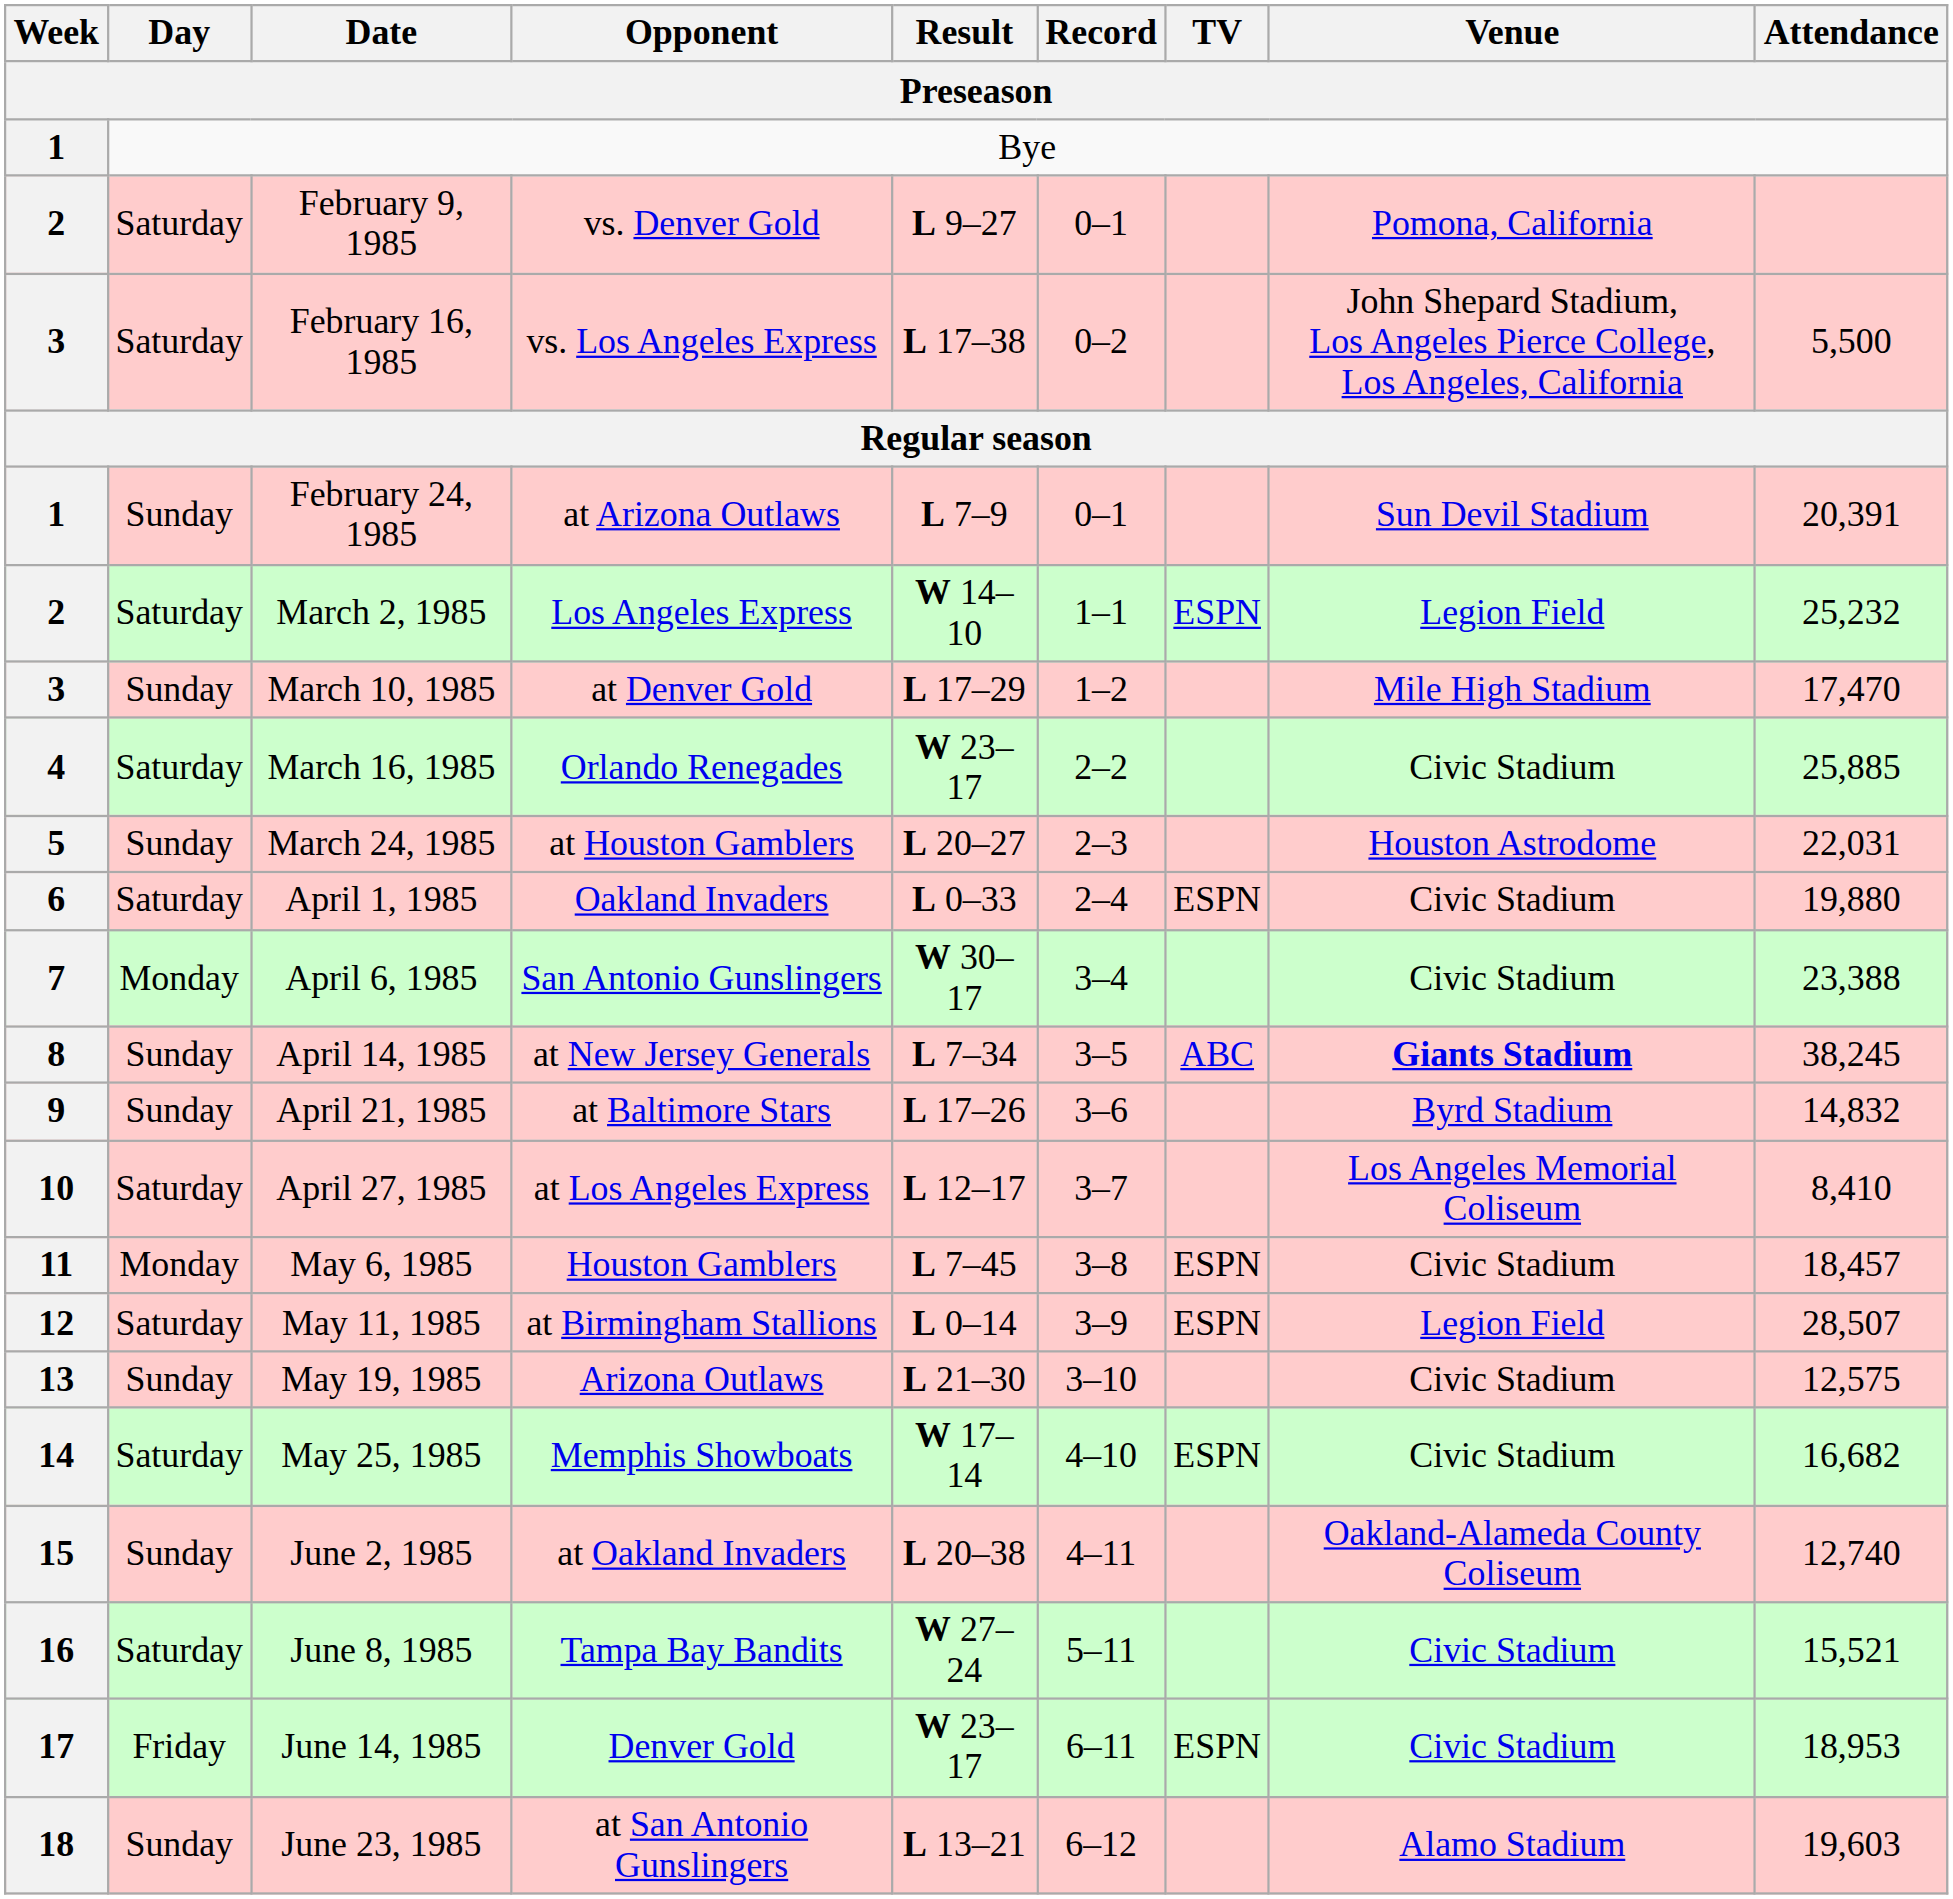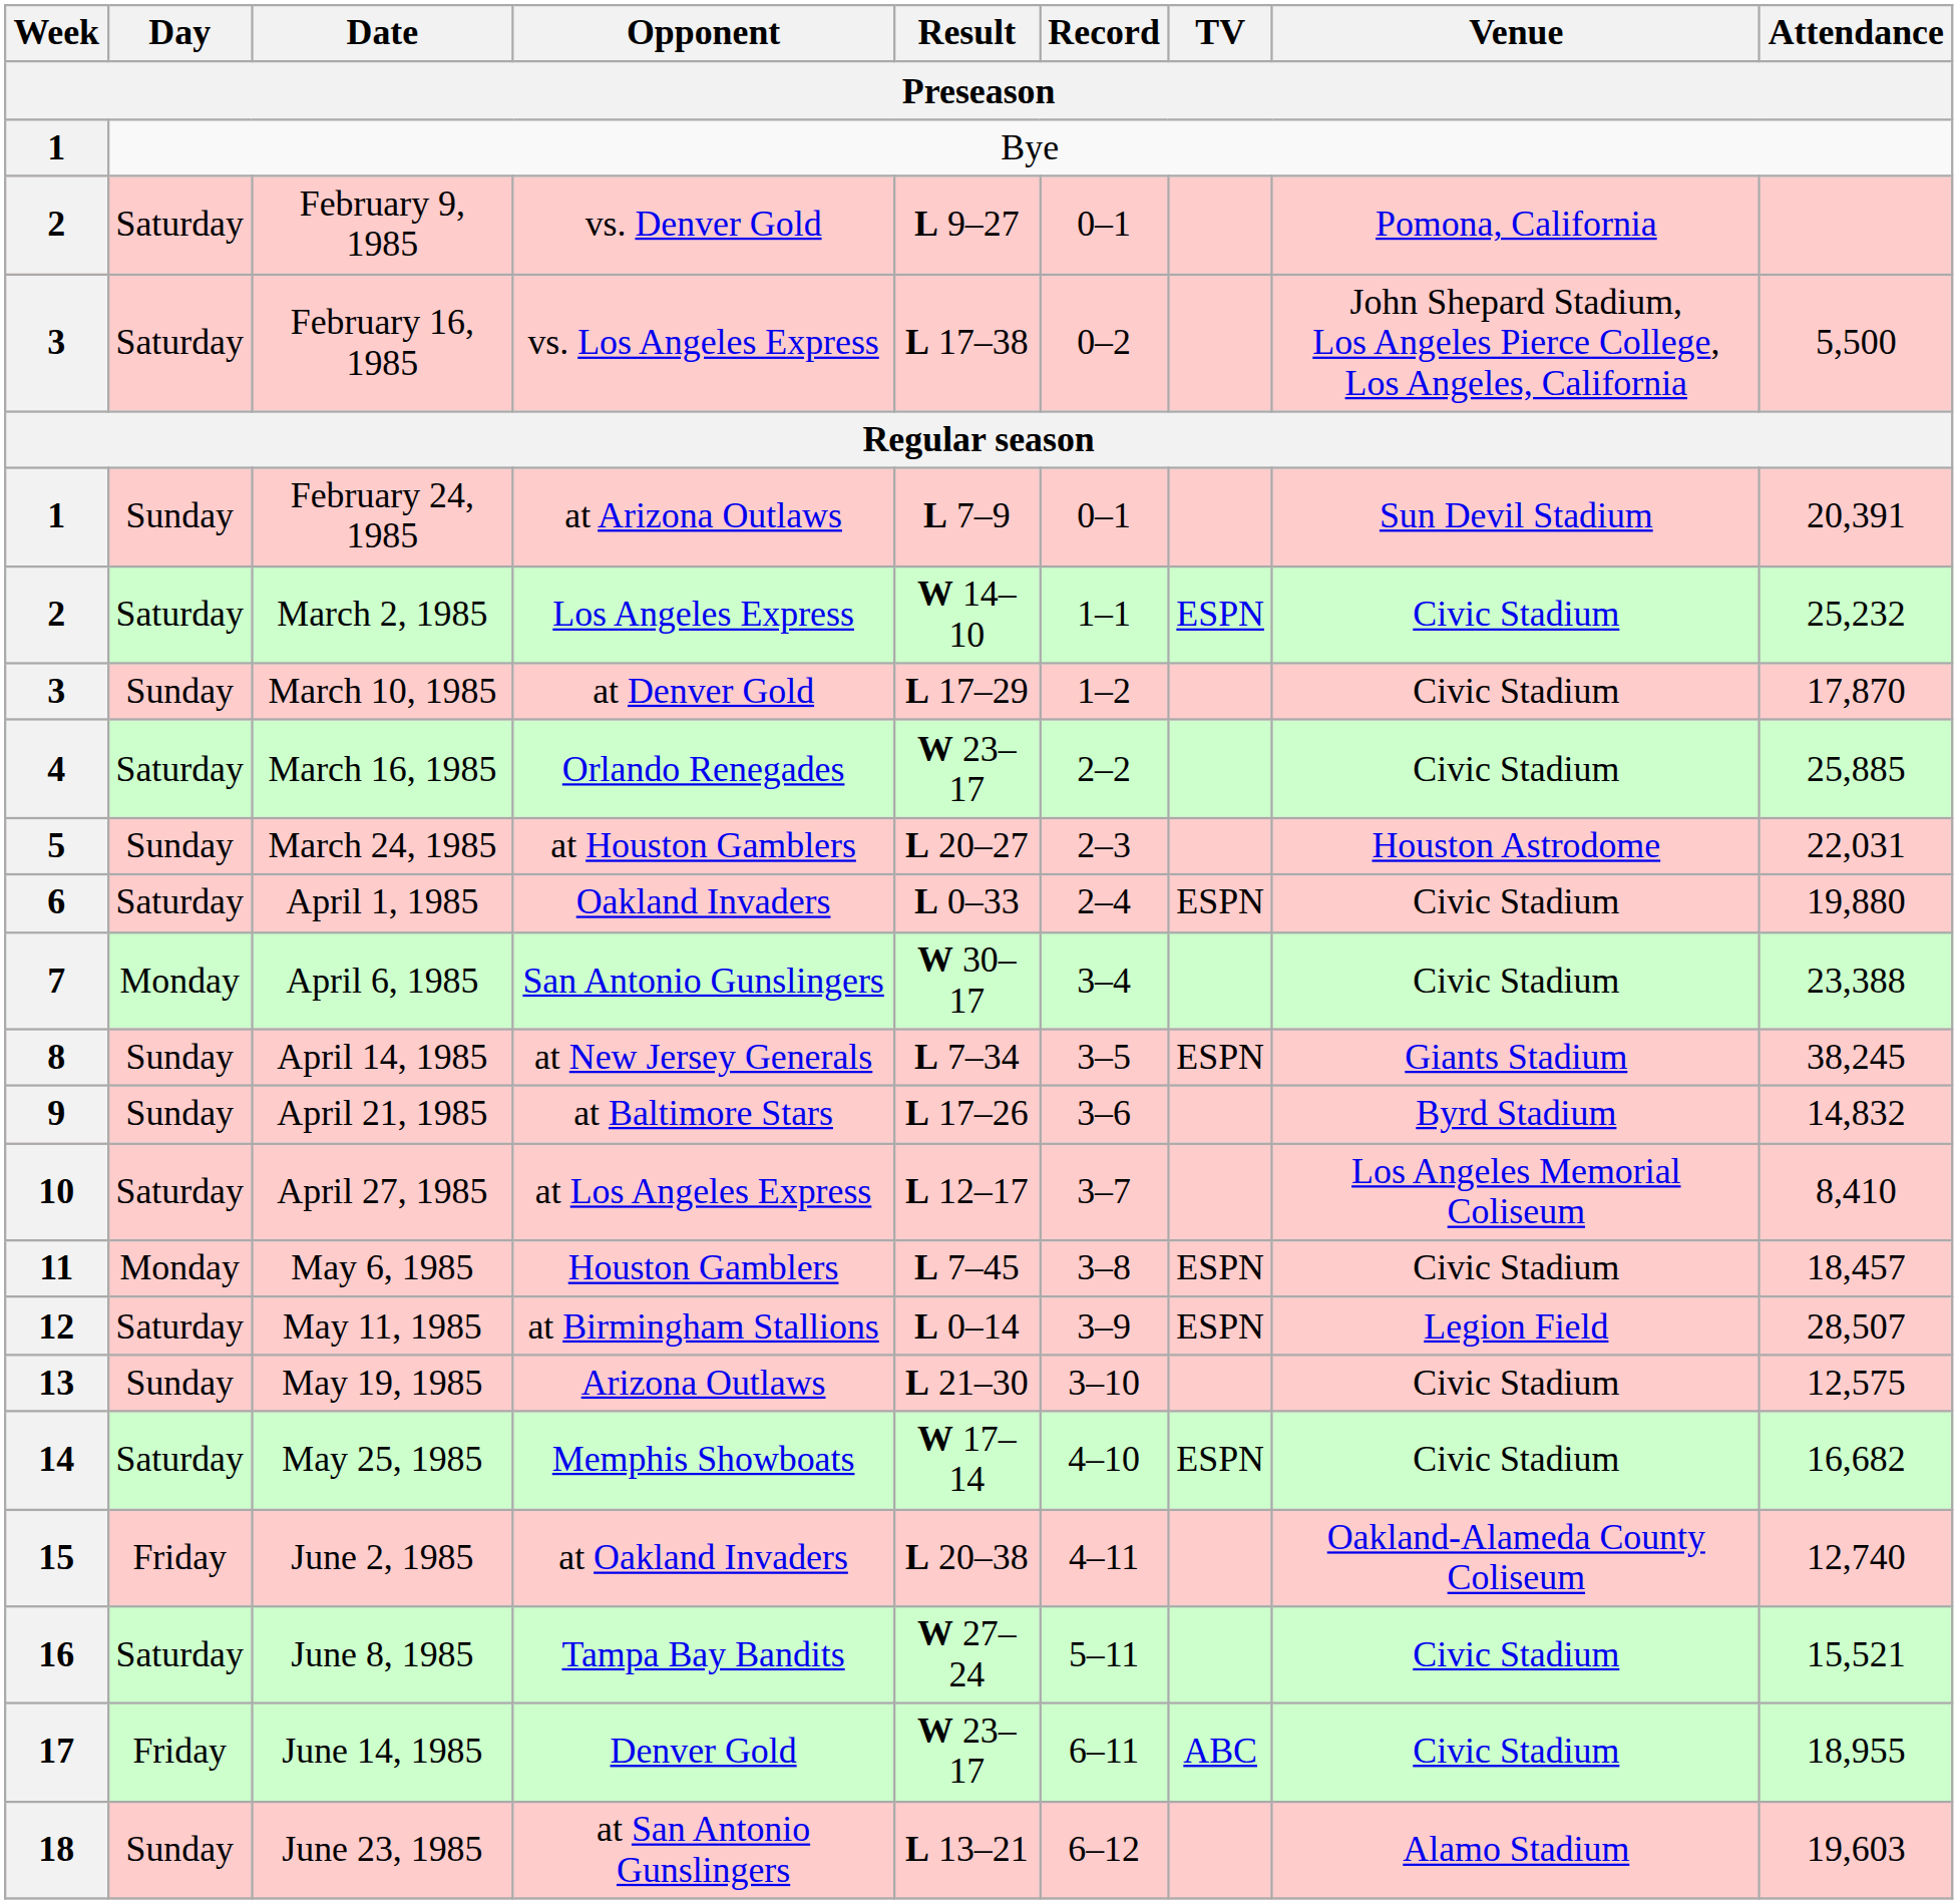March 2, 1985 | Venue: Legion Field -> Civic Stadium
March 10, 1985 | Venue: Mile High Stadium -> Civic Stadium
March 10, 1985 | Attendance: 17,470 -> 17,870
April 14, 1985 | TV: ABC -> ESPN
April 14, 1985 | Venue: bold -> normal
June 2, 1985 | Day: Sunday -> Friday
June 14, 1985 | TV: ESPN -> ABC
June 14, 1985 | Attendance: 18,953 -> 18,955
